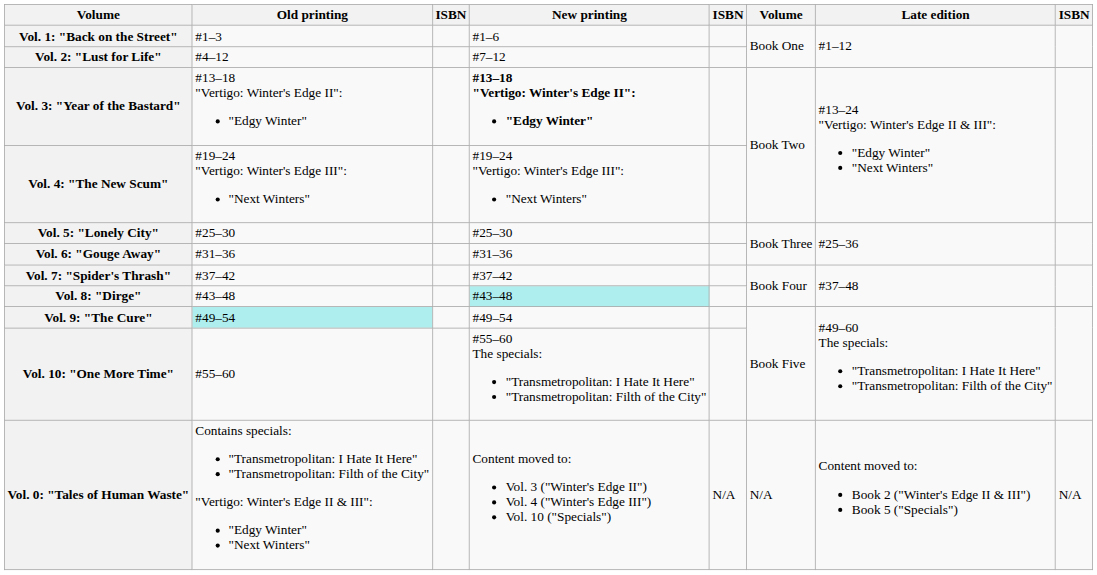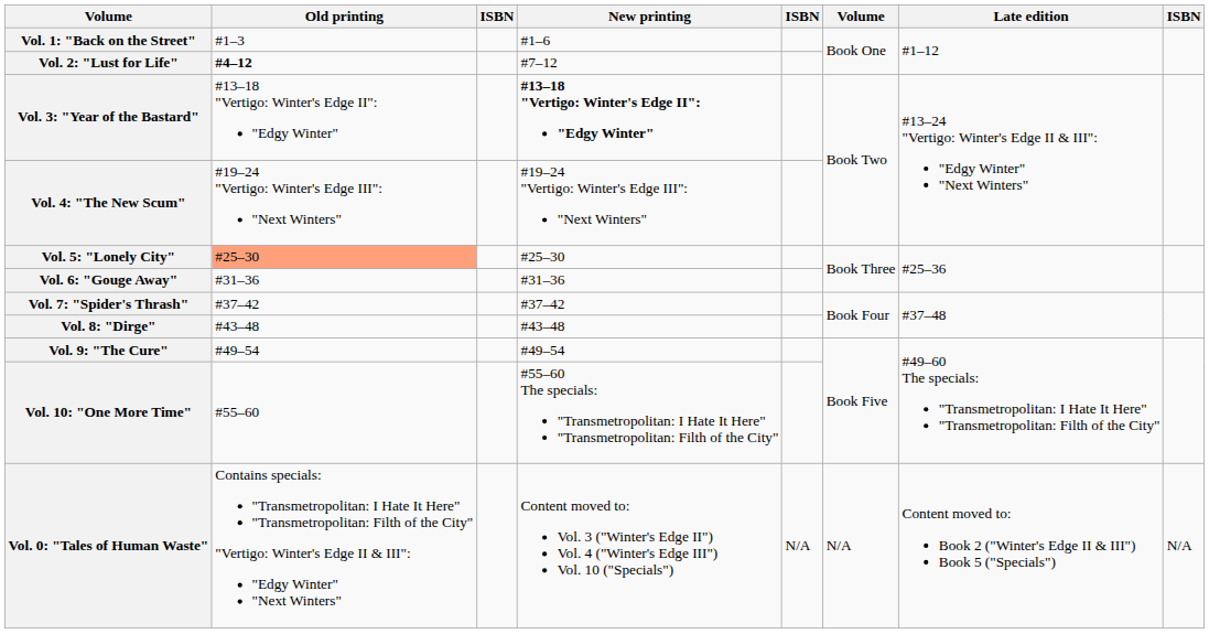Vol. 2: "Lust for Life" | Old printing: normal -> bold
Vol. 5: "Lonely City" | Old printing: no background -> lightsalmon background
Vol. 8: "Dirge" | New printing: paleturquoise background -> no background
Vol. 9: "The Cure" | Old printing: paleturquoise background -> no background
